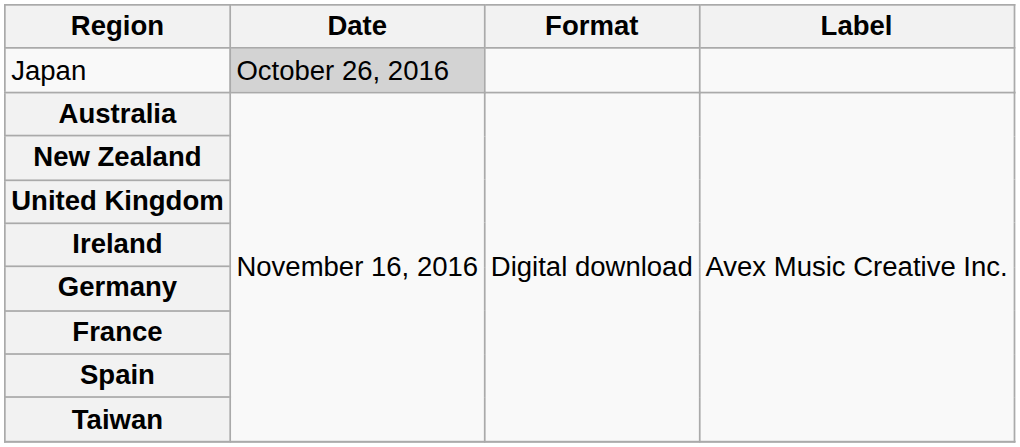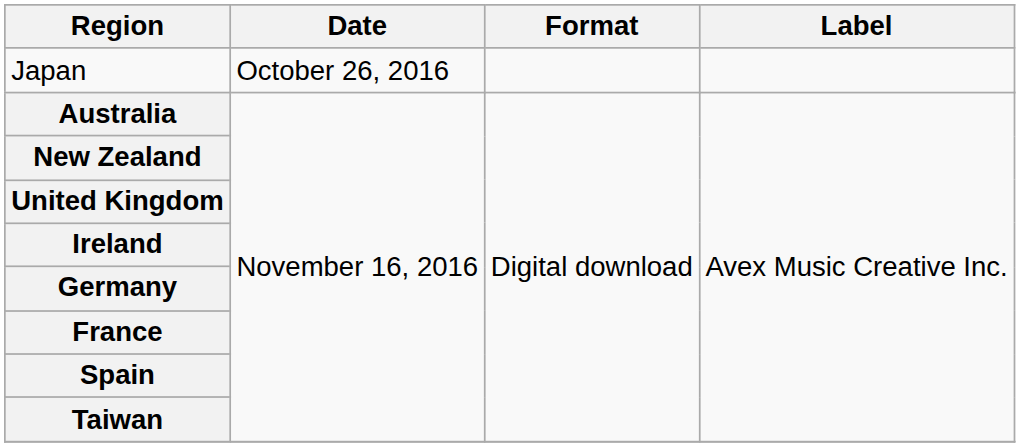October 26, 2016 | Date: lightgrey background -> no background
